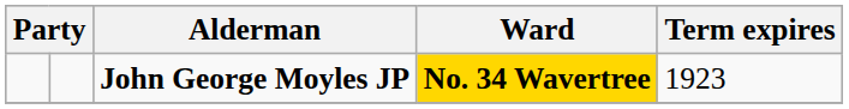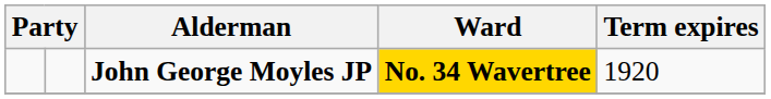John George Moyles JP | Term expires: 1923 -> 1920
